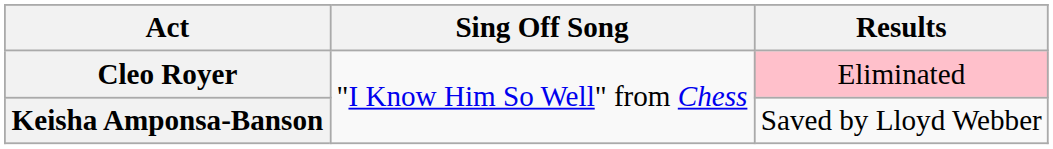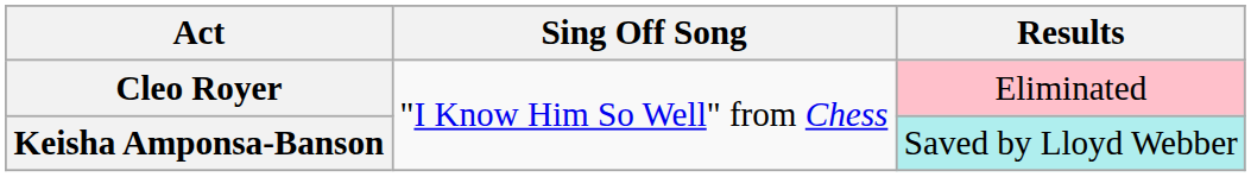Keisha Amponsa-Banson | Results: no background -> paleturquoise background
